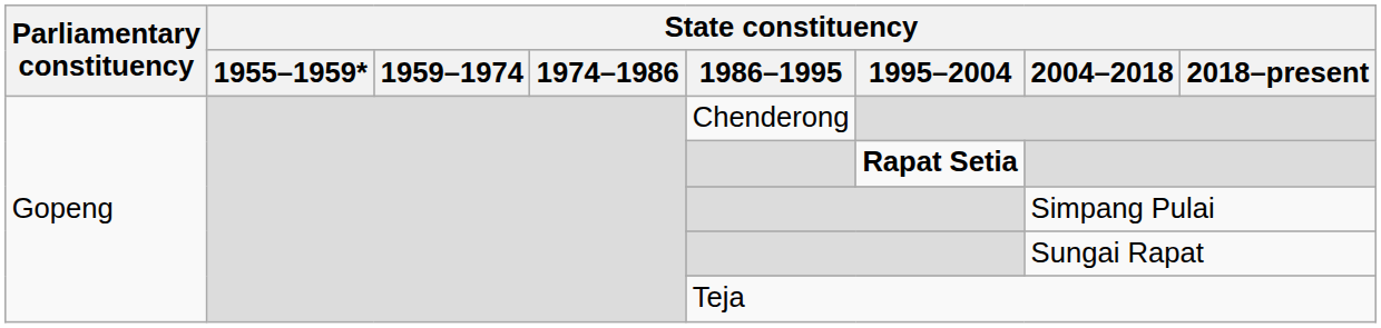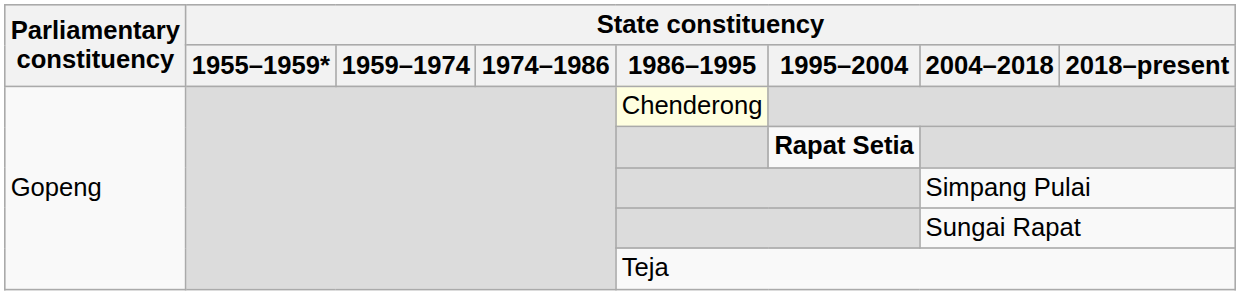row 3 | State constituency / 1986–1995: no background -> lightyellow background
